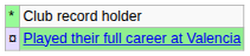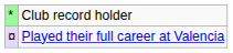row 2 | column 2: lightgreen background -> no background
